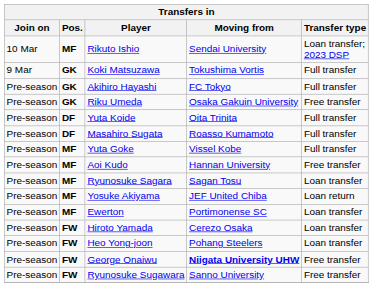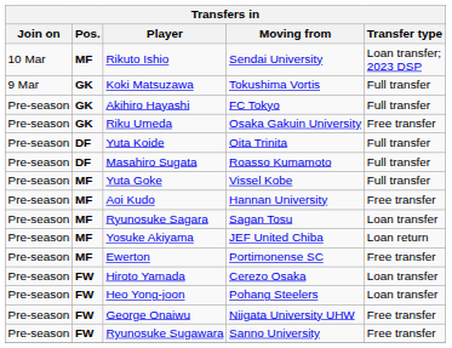Ewerton | Transfer type: Loan transfer -> Free transfer
George Onaiwu | Moving from: bold -> normal
